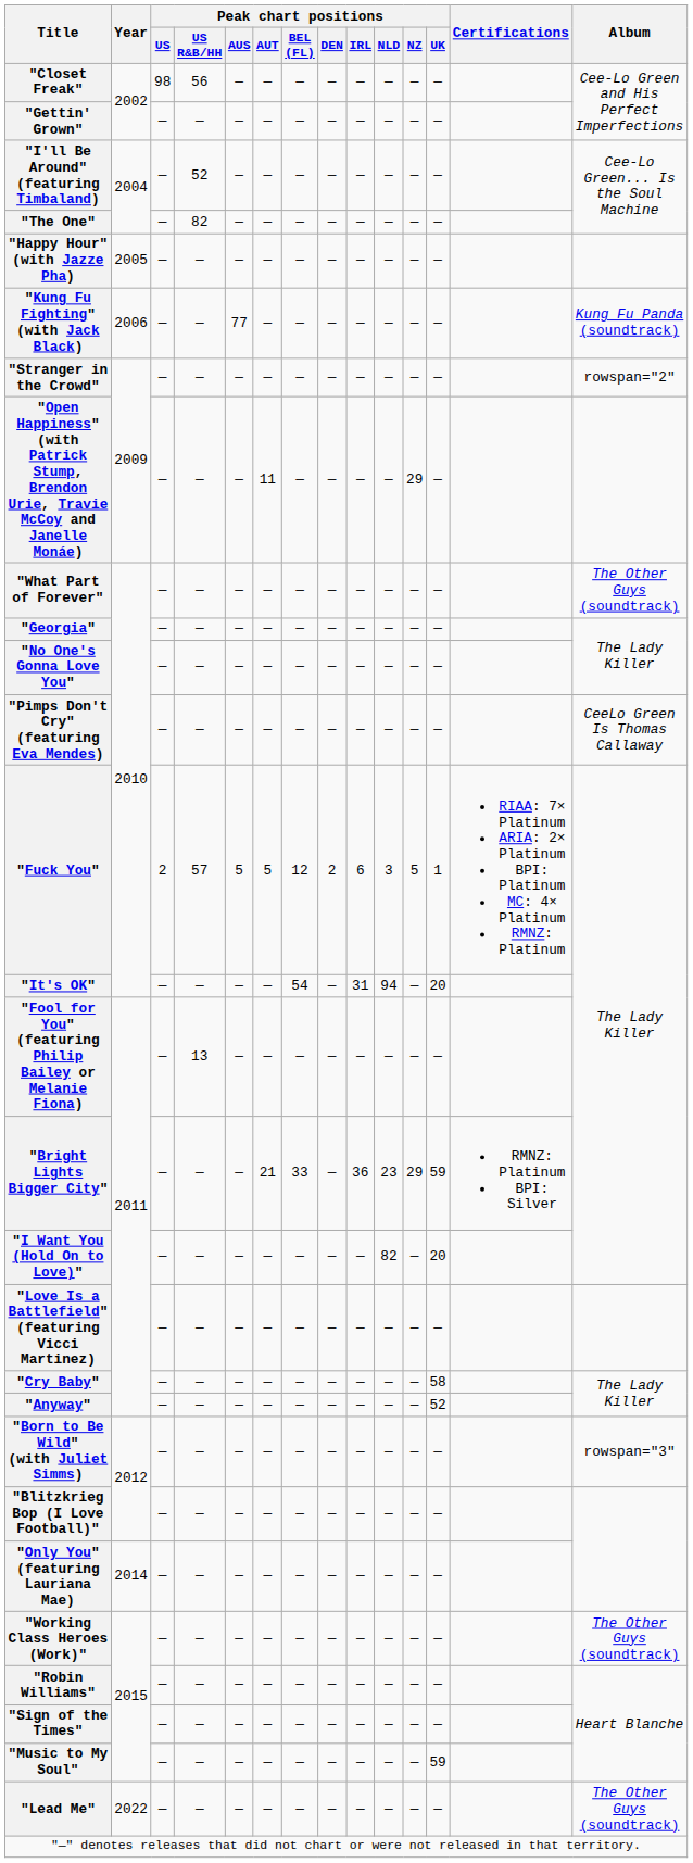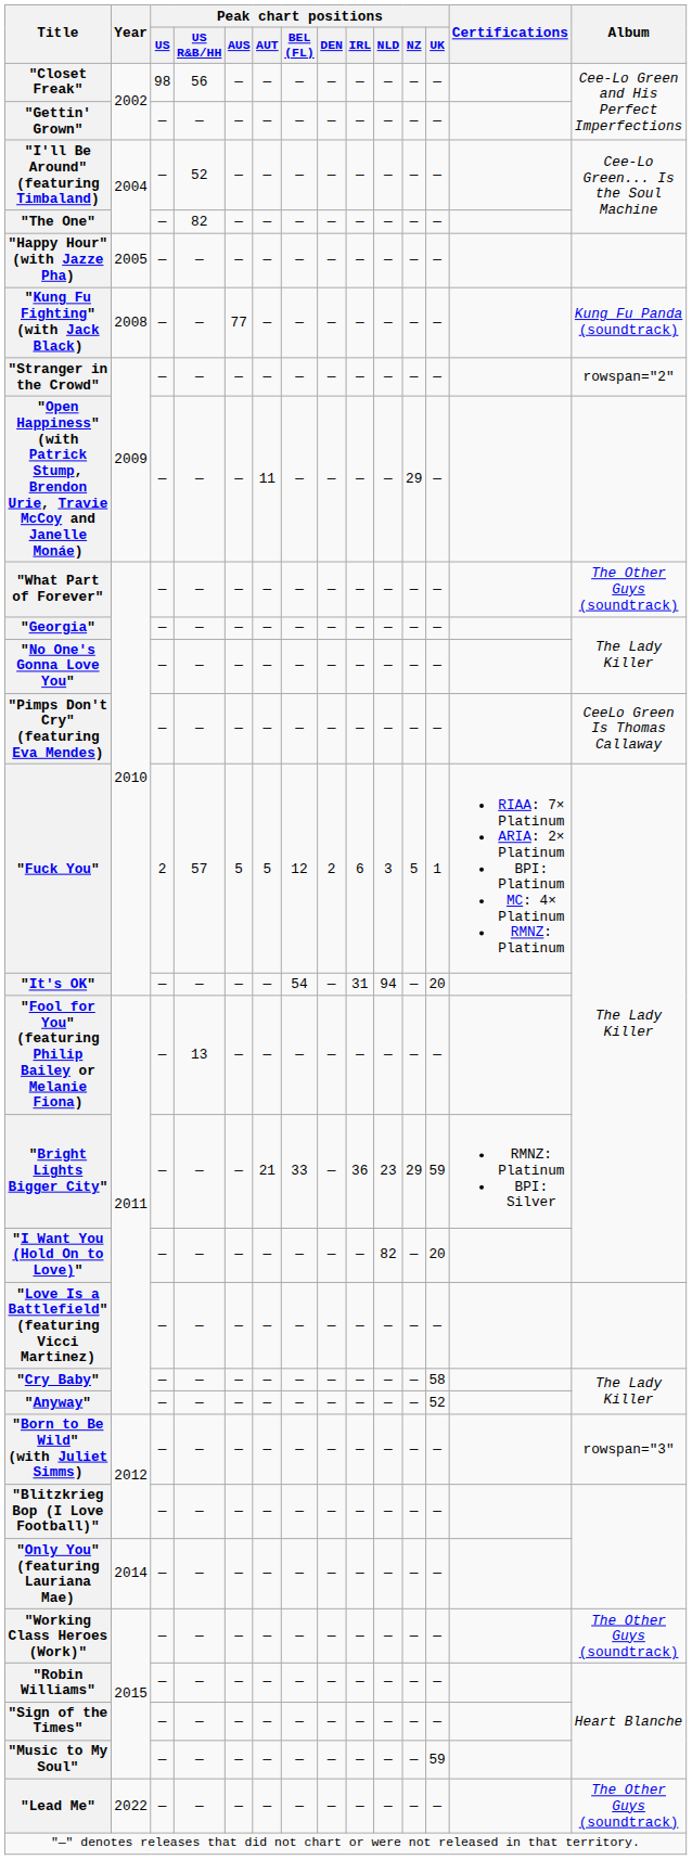"Kung Fu Fighting" (with Jack Black) | Year: 2006 -> 2008
